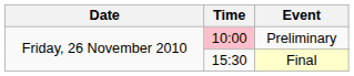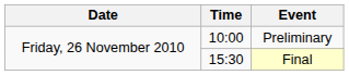Preliminary | Time: pink background -> no background
